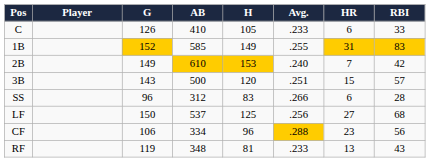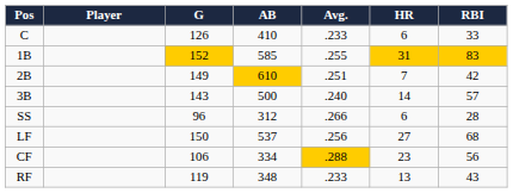- column: H | 105 | 149 | 153 | 120 | 83 | 125 | 96 | 81
2B | Avg.: .240 -> .251
3B | Avg.: .251 -> .240
3B | HR: 15 -> 14
